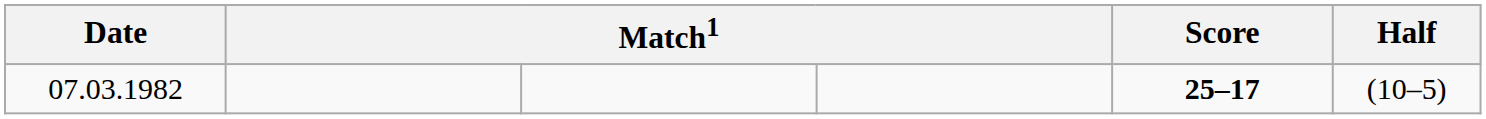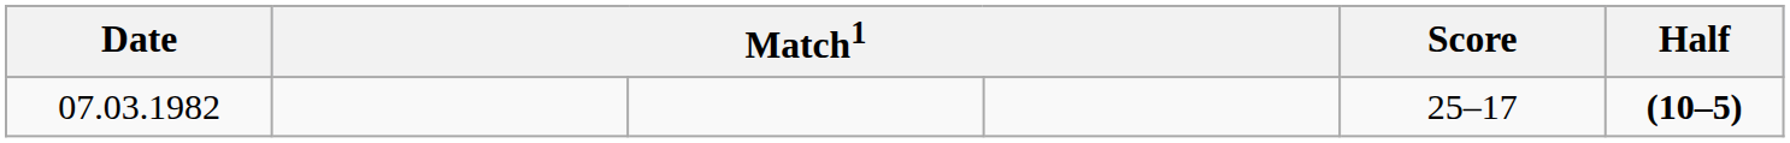07.03.1982 | Score: bold -> normal
07.03.1982 | Half: normal -> bold
